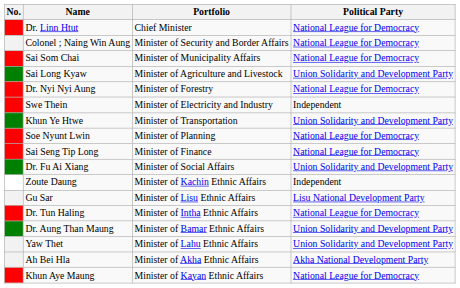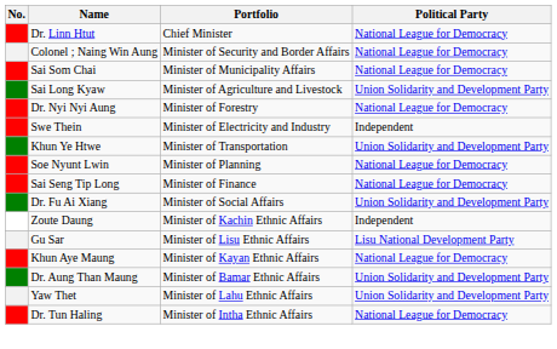rows swapped: Khun Aye Maung <-> Dr. Tun Haling
- row: Ah Bei Hla | Minister of Akha Ethnic Affairs | Akha National Development Party
